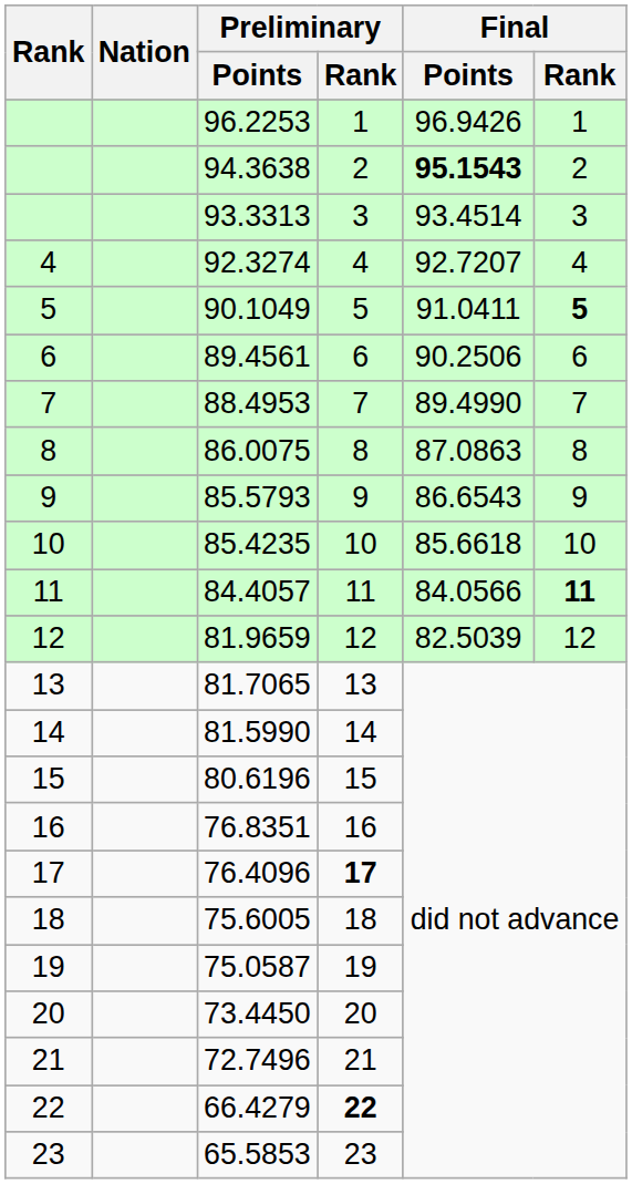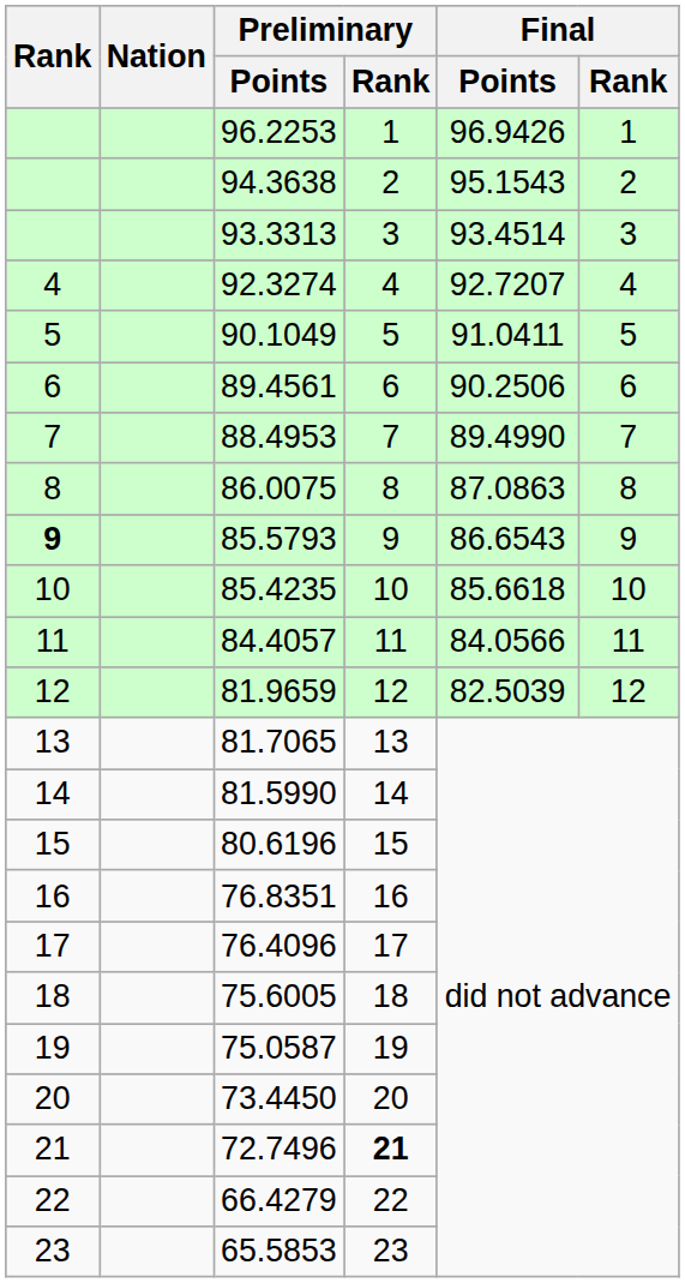94.3638 | Final / Points: bold -> normal
90.1049 | Final / Rank: bold -> normal
85.5793 | Rank: normal -> bold
84.4057 | Final / Rank: bold -> normal
76.4096 | Preliminary / Rank: bold -> normal
72.7496 | Preliminary / Rank: normal -> bold
66.4279 | Preliminary / Rank: bold -> normal
